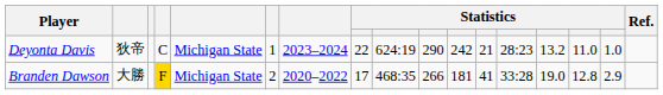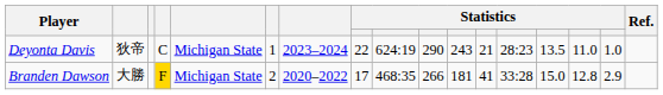Deyonta Davis | column 11: 242 -> 243
Deyonta Davis | column 14: 13.2 -> 13.5
Branden Dawson | column 14: 19.0 -> 15.0
